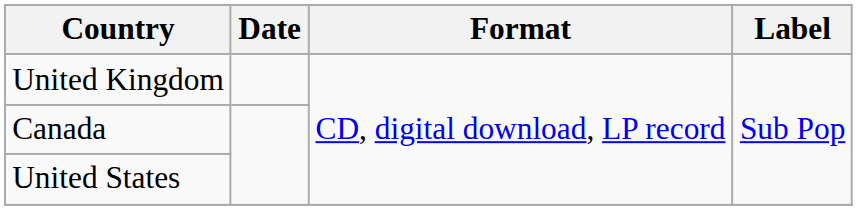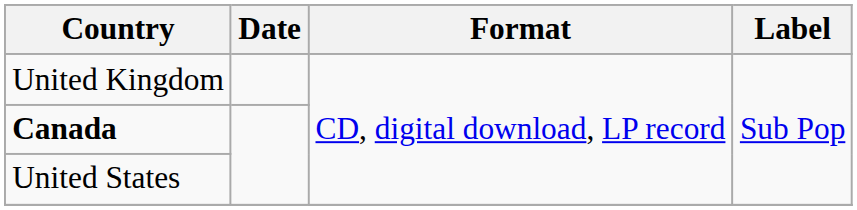Canada | Country: normal -> bold
